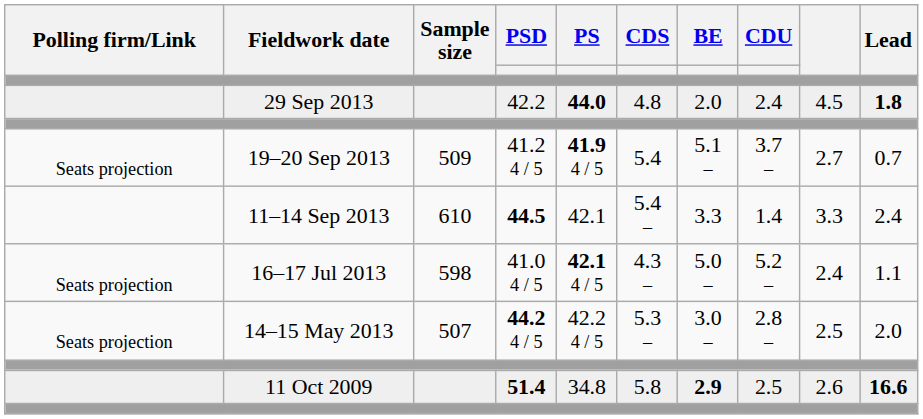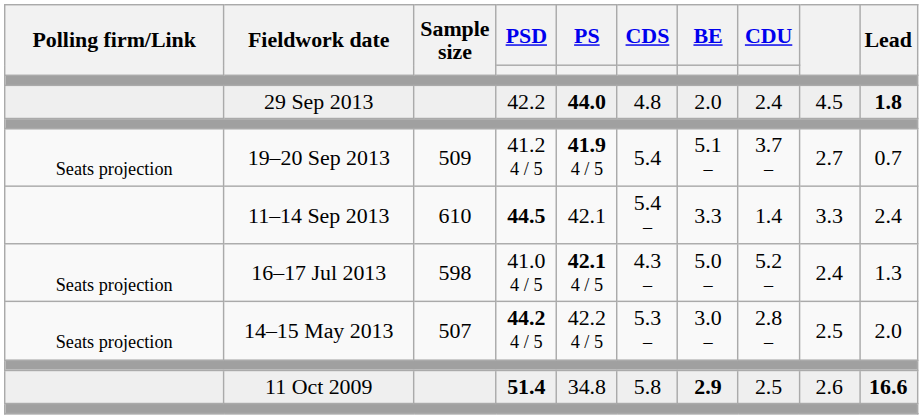16–17 Jul 2013 | Lead: 1.1 -> 1.3
